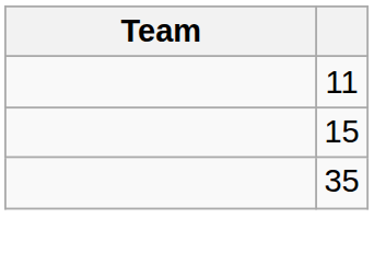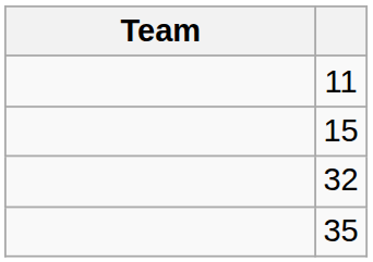+ row: 32
